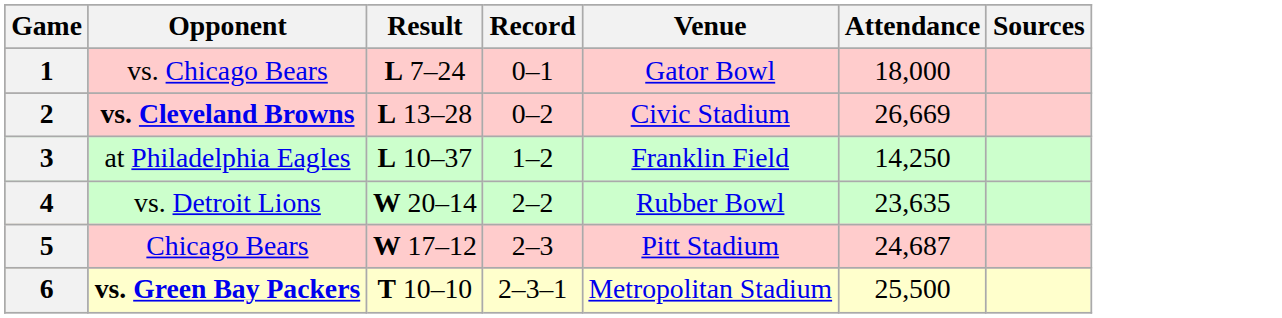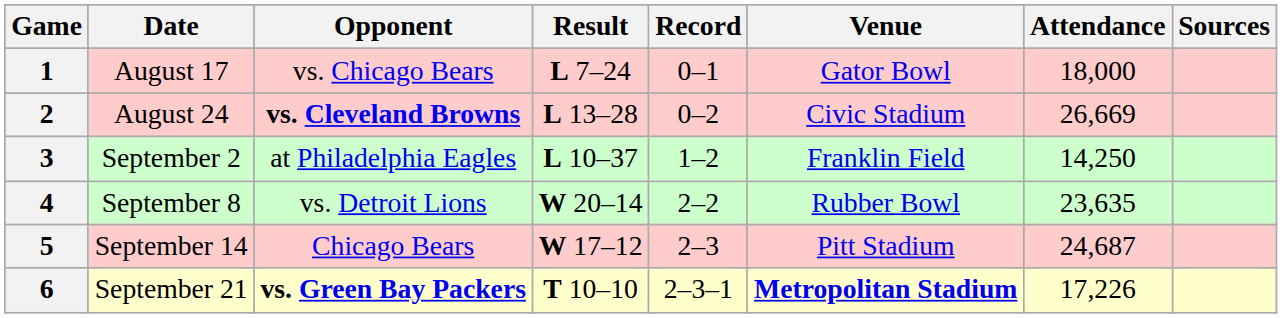+ column: Date | August 17 | August 24 | September 2 | September 8 | September 14 | September 21
6 | Venue: normal -> bold
6 | Attendance: 25,500 -> 17,226
